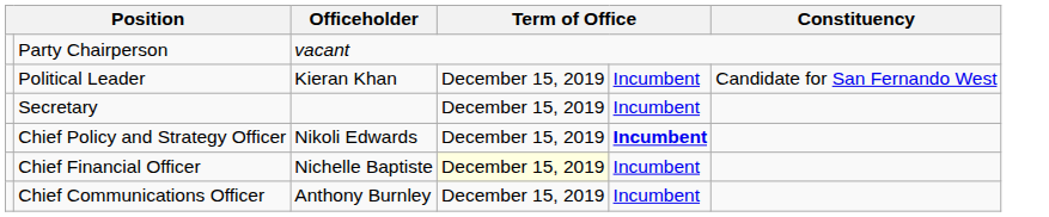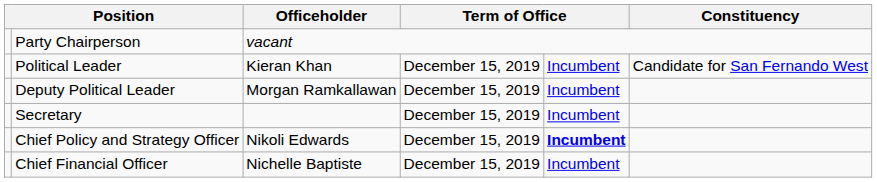+ row: Deputy Political Leader | Morgan Ramkallawan | December 15, 2019 | Incumbent
Chief Financial Officer | column 4: lightyellow background -> no background
- row: Chief Communications Officer | Anthony Burnley | December 15, 2019 | Incumbent
